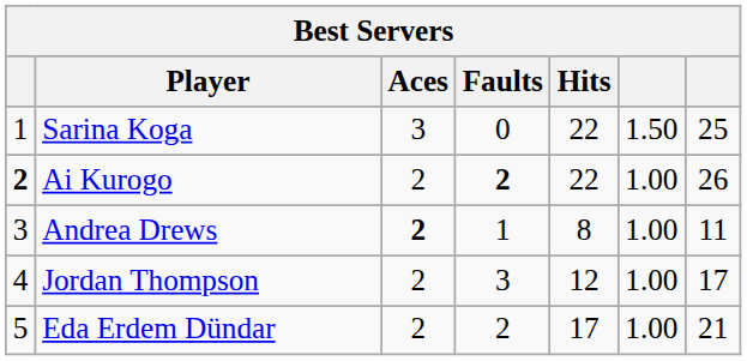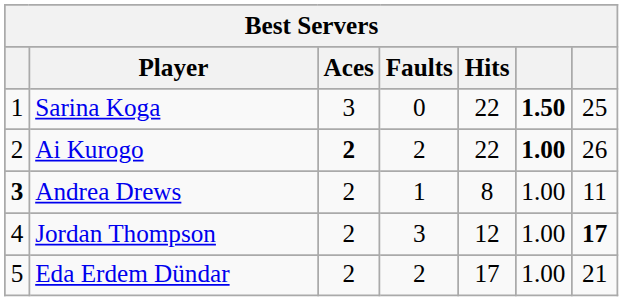Sarina Koga | column 6: normal -> bold
Ai Kurogo | column 1: bold -> normal
Ai Kurogo | Aces: normal -> bold
Ai Kurogo | Faults: bold -> normal
Ai Kurogo | column 6: normal -> bold
Andrea Drews | column 1: normal -> bold
Andrea Drews | Aces: bold -> normal
Jordan Thompson | column 7: normal -> bold
